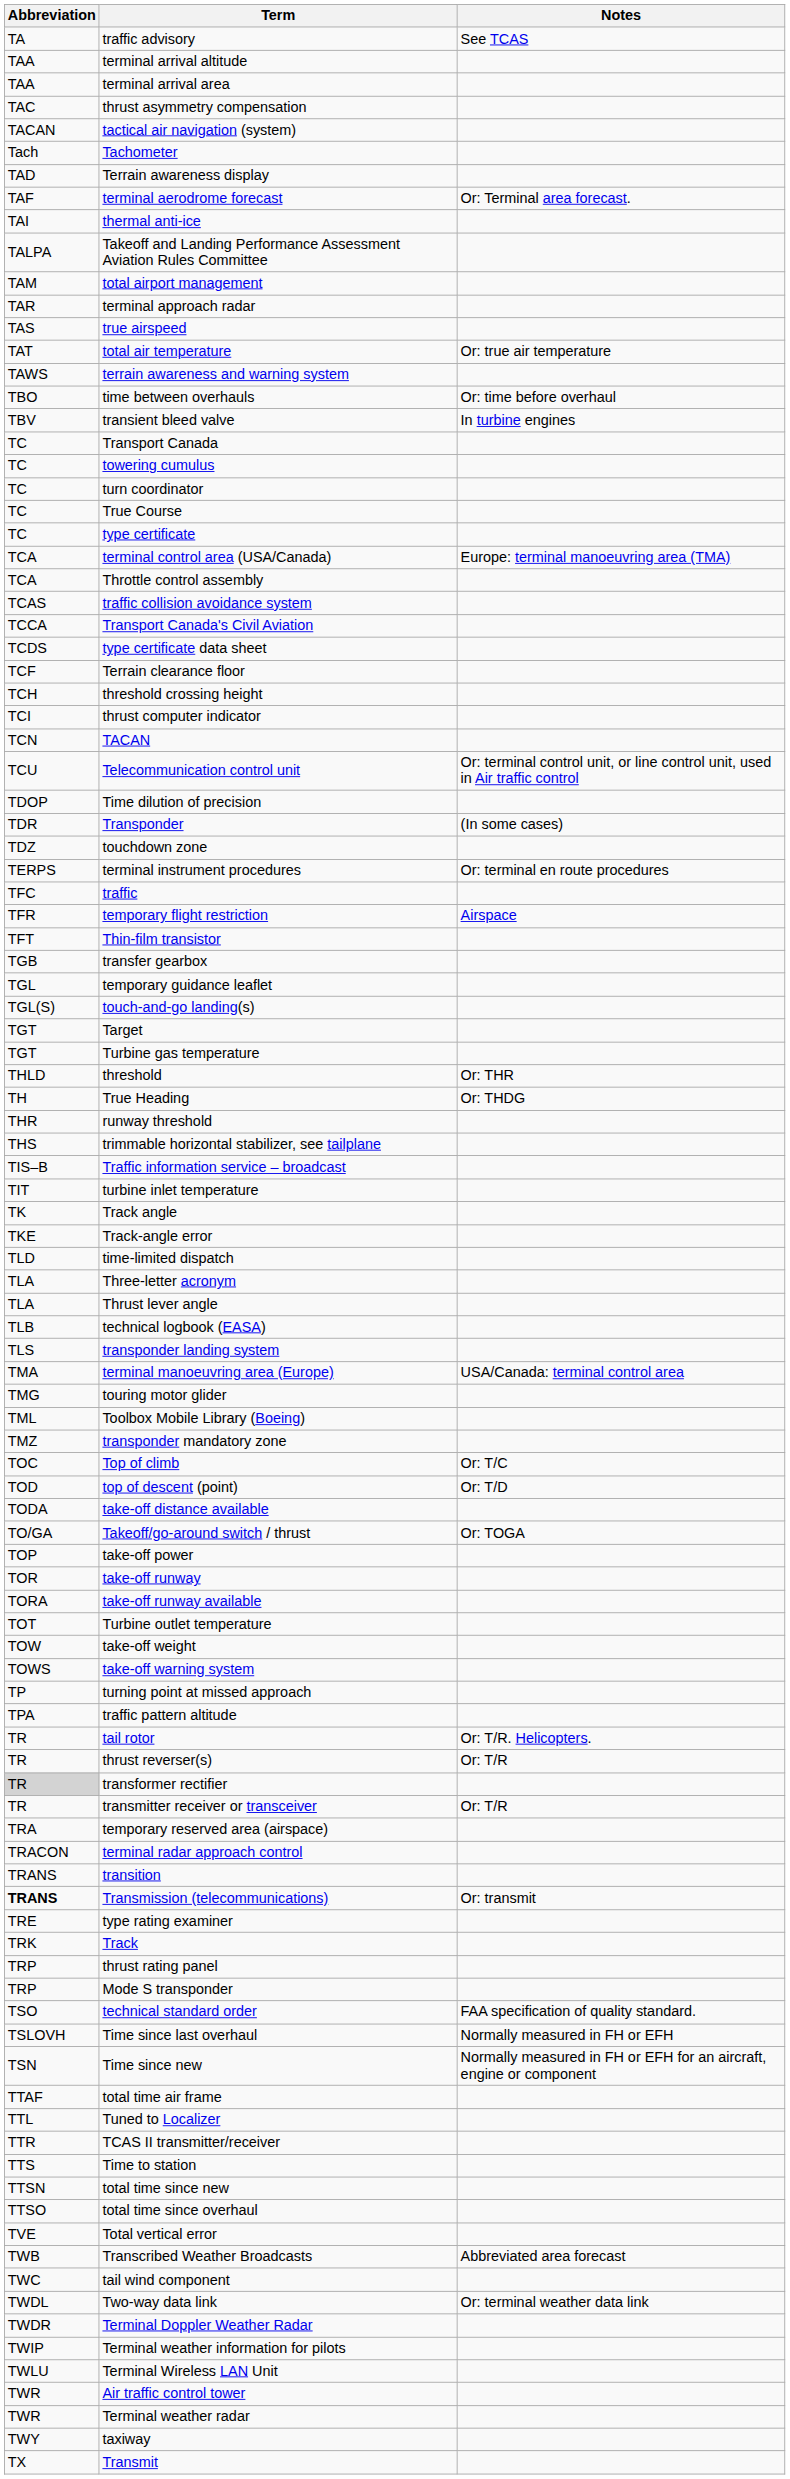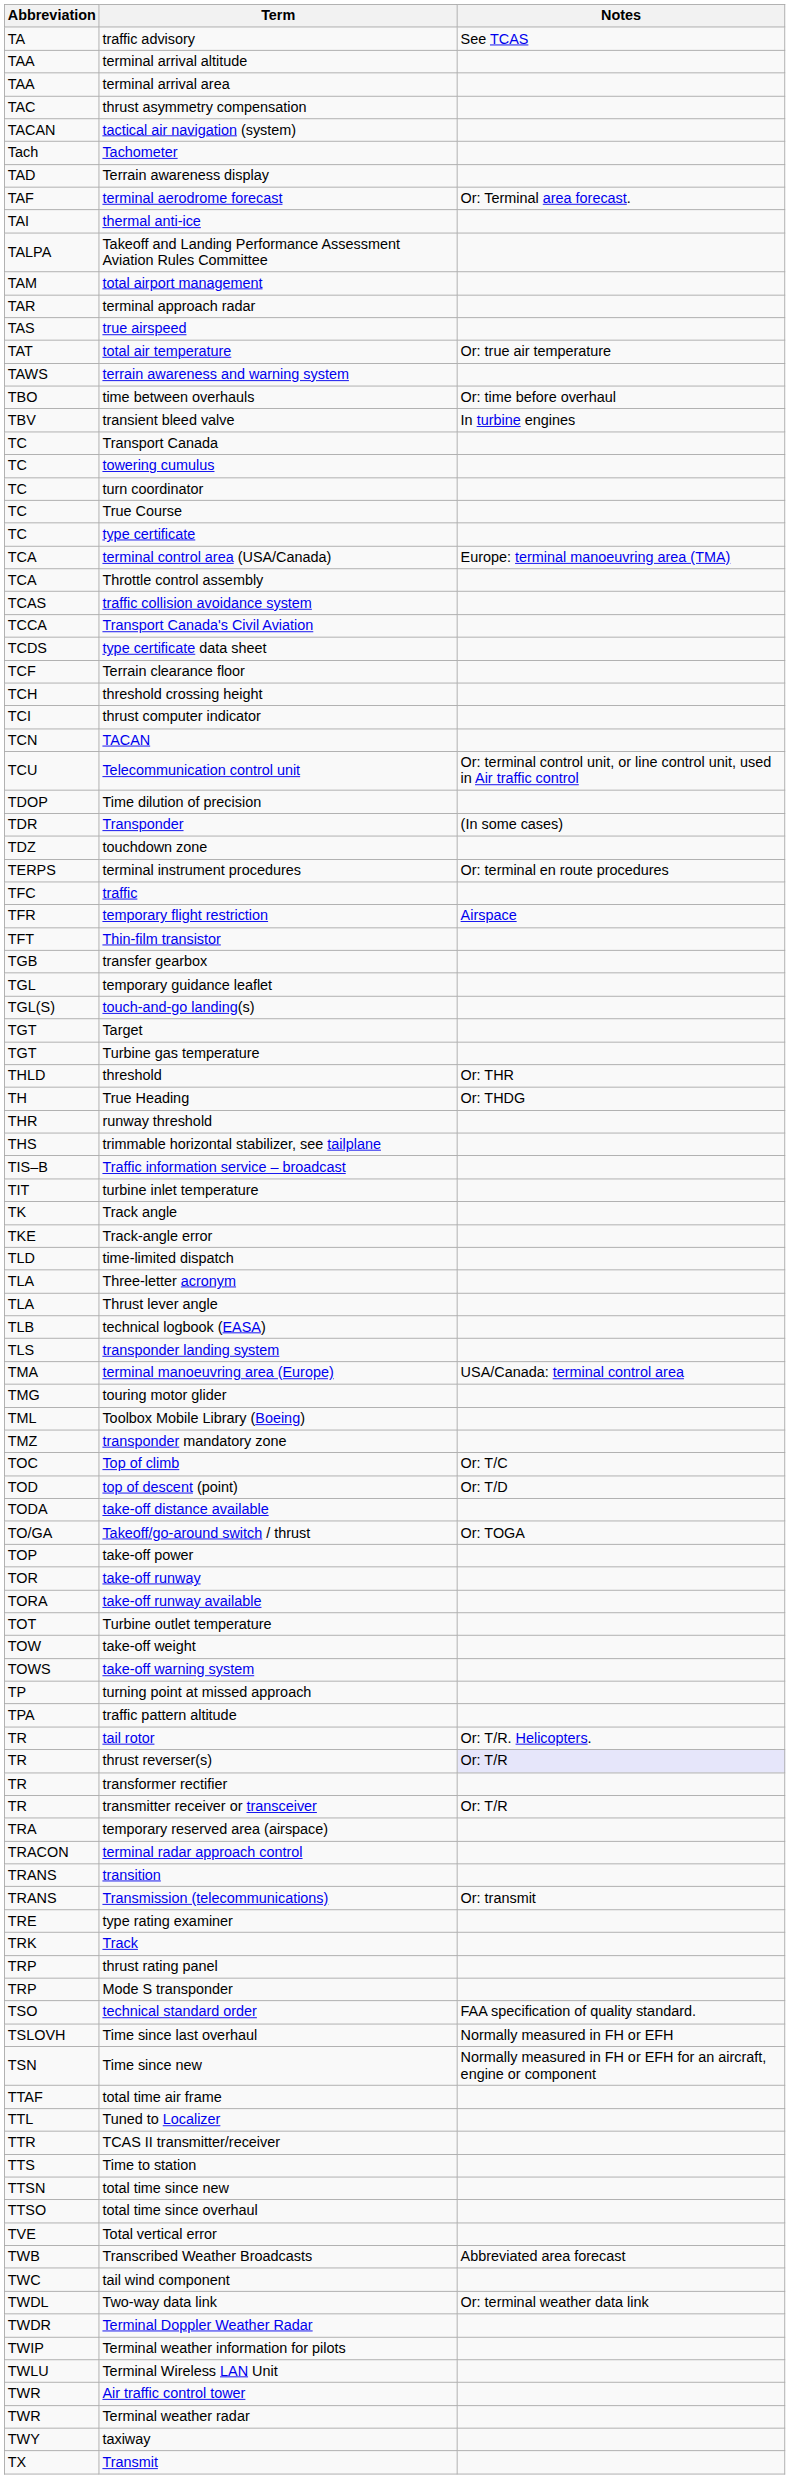thrust reverser(s) | Notes: no background -> lavender background
transformer rectifier | Abbreviation: lightgrey background -> no background
Transmission (telecommunications) | Abbreviation: bold -> normal
